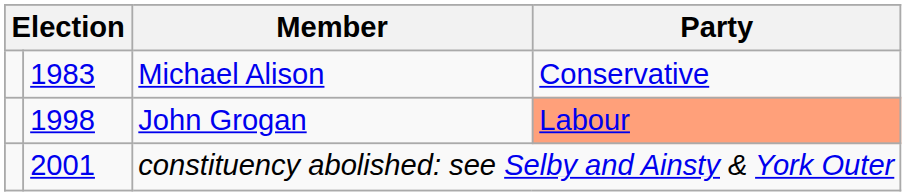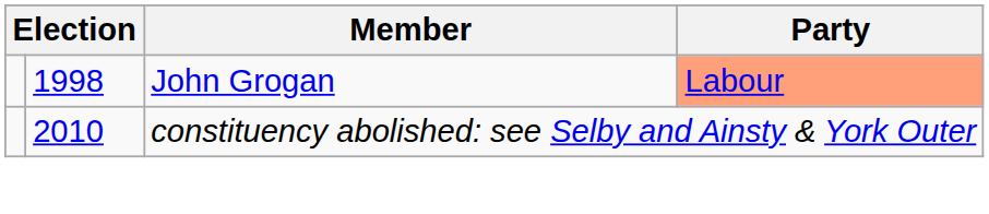- row: 1983 | Michael Alison | Conservative
constituency abolished: see Selby and Ainsty & York Outer | column 2: 2001 -> 2010
